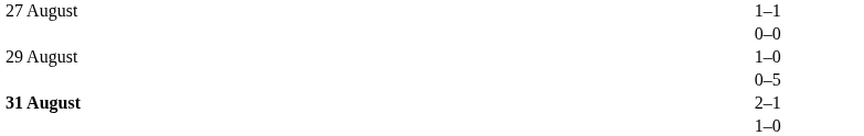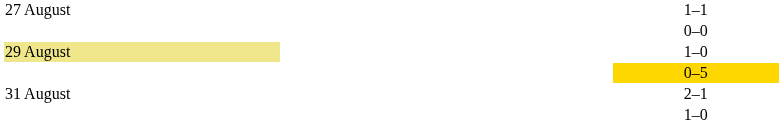29 August / 1–0 | column 1: no background -> khaki background
0–5 | column 2: no background -> gold background
2–1 | column 1: bold -> normal
